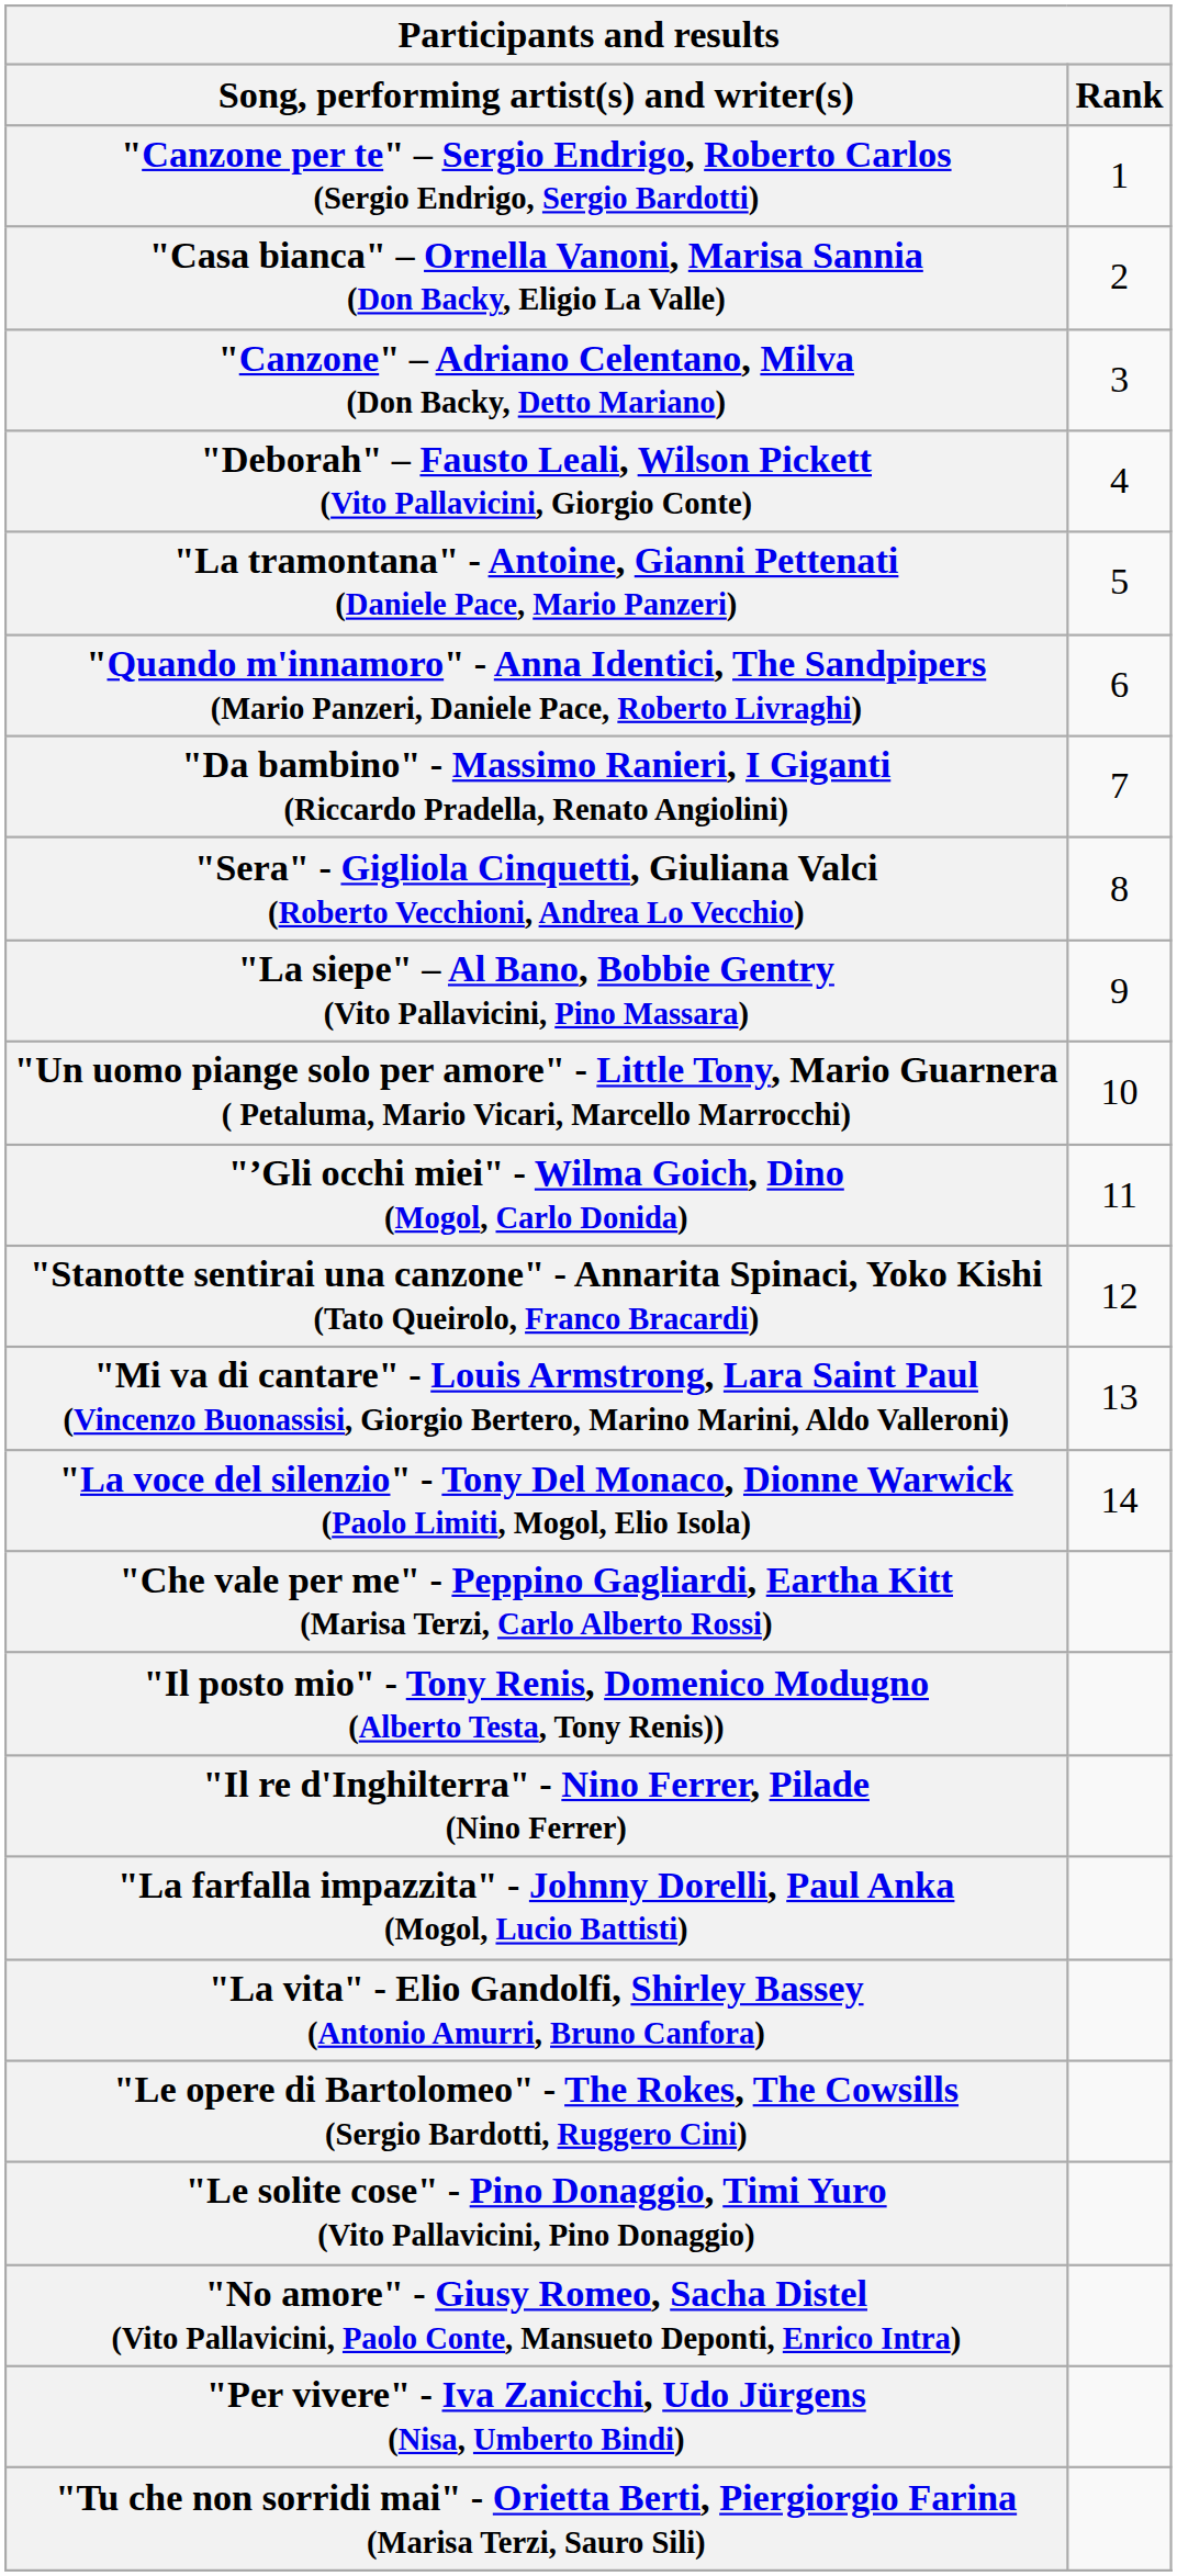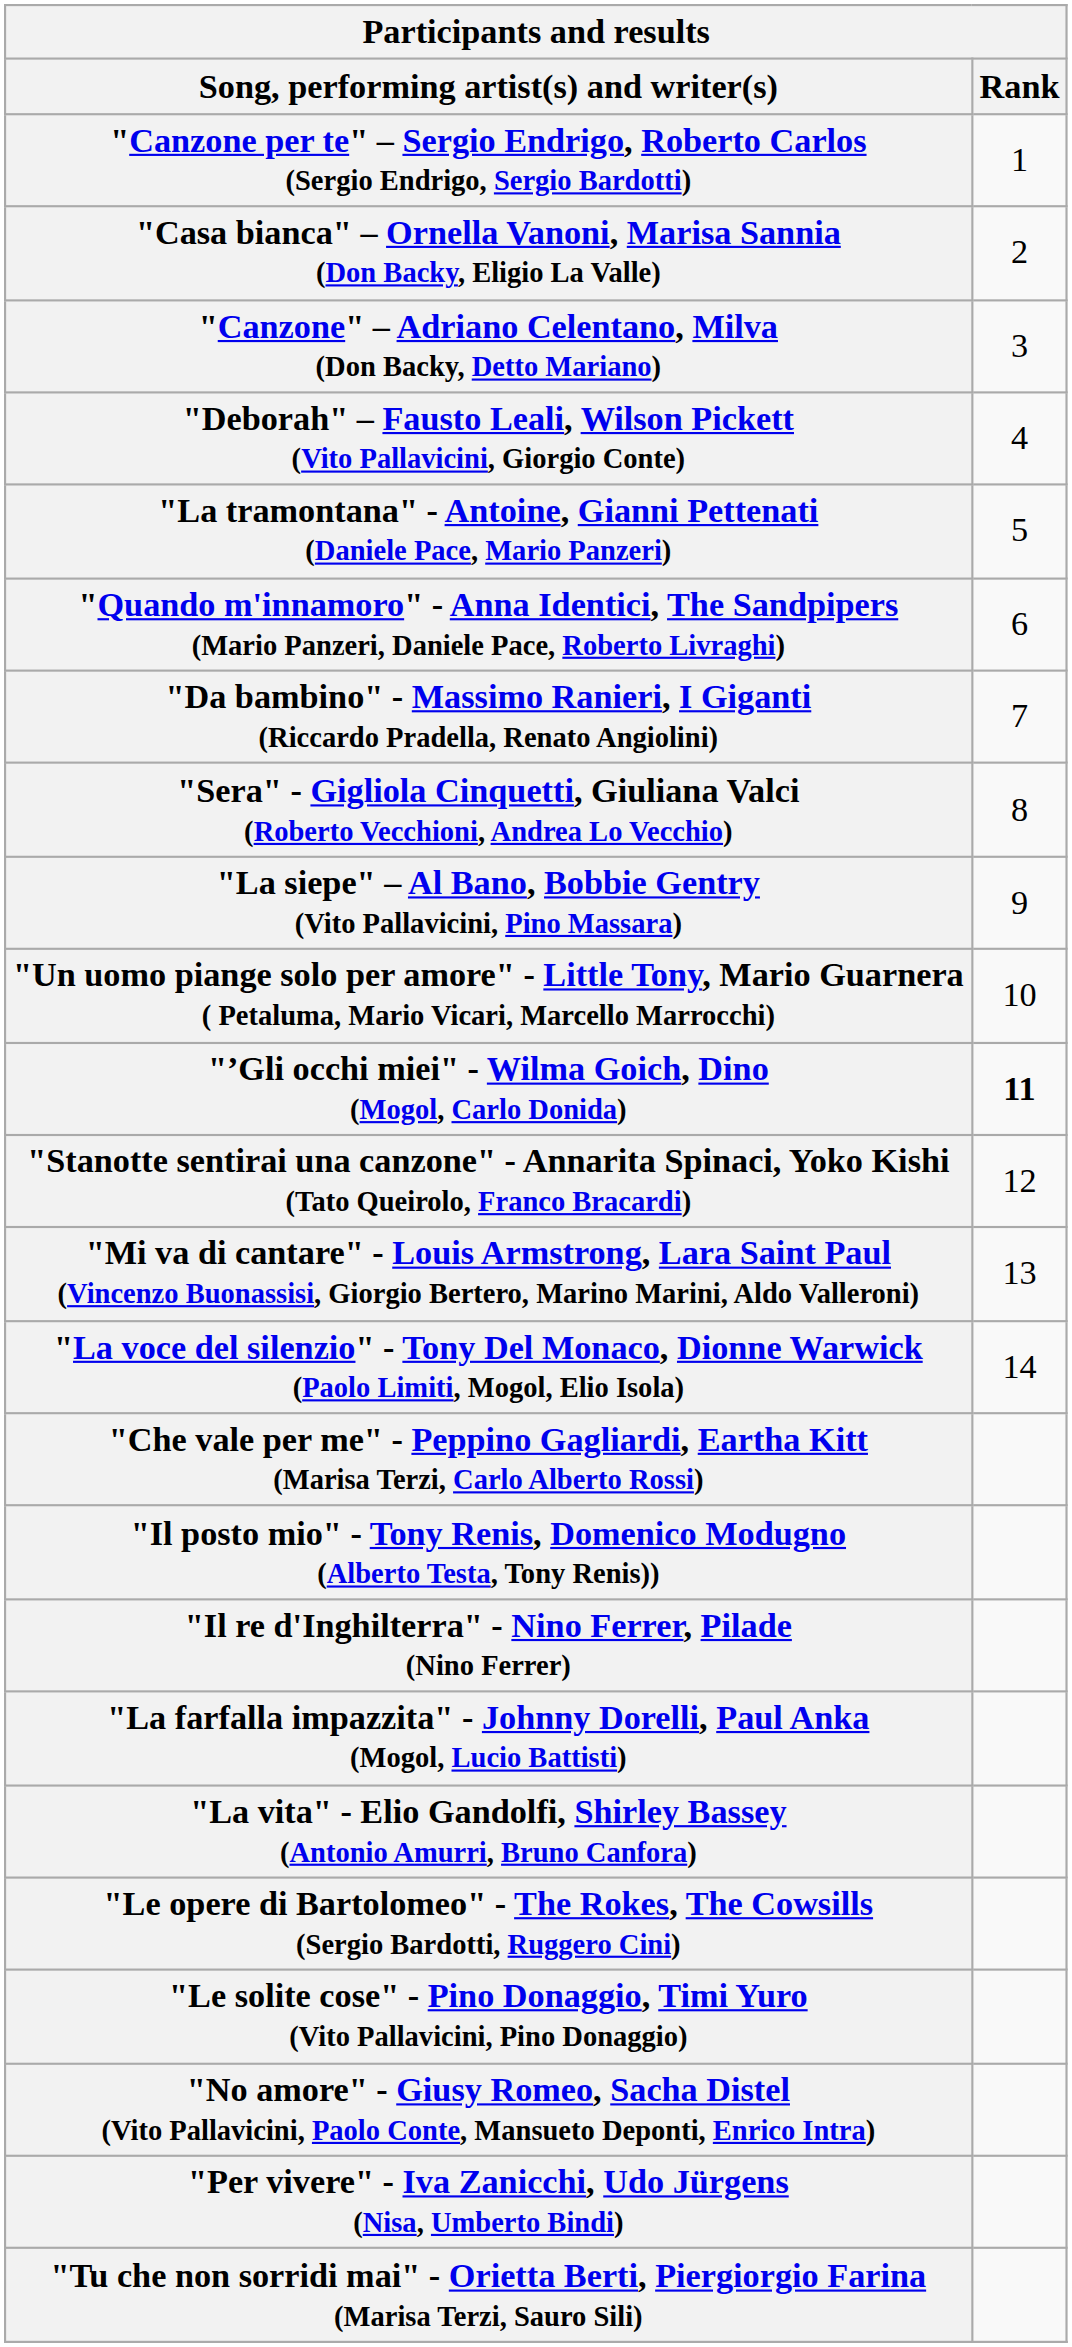"’Gli occhi miei" - Wilma Goich, Dino (Mogol, Carlo Donida) | Rank: normal -> bold
